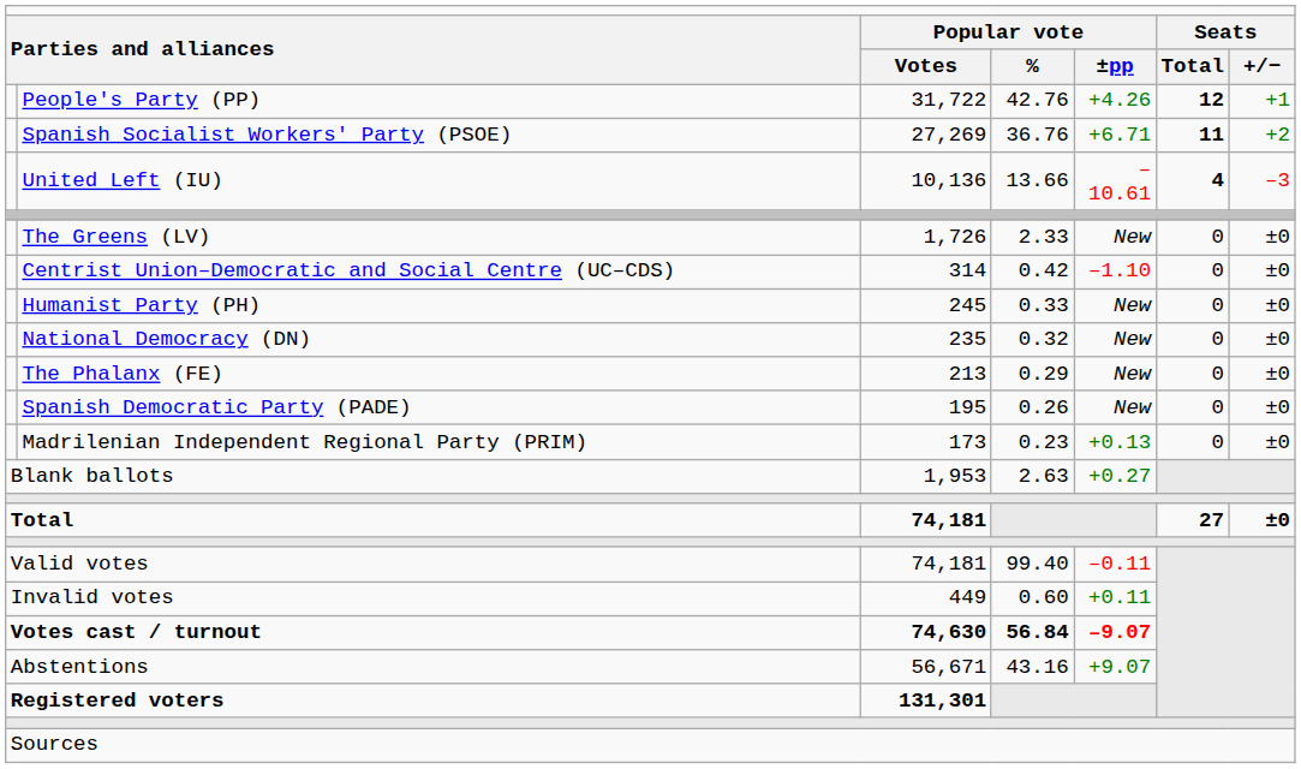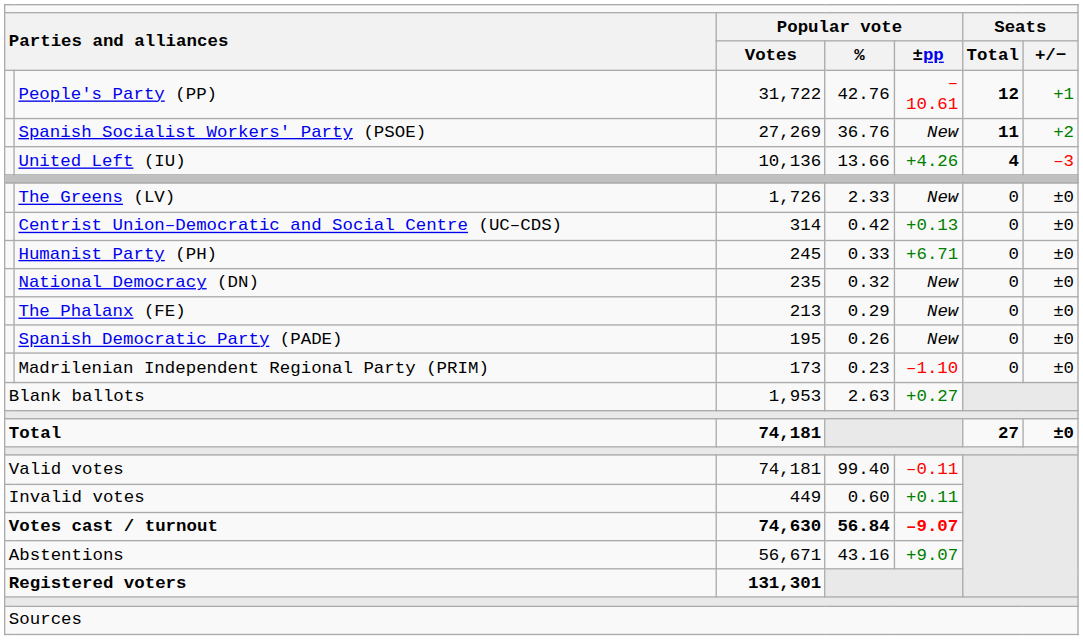People's Party (PP) | column 5: +4.26 -> –10.61
Spanish Socialist Workers' Party (PSOE) | column 5: +6.71 -> New
United Left (IU) | column 5: –10.61 -> +4.26
Centrist Union–Democratic and Social Centre (UC–CDS) | column 5: –1.10 -> +0.13
Humanist Party (PH) | column 5: New -> +6.71
Madrilenian Independent Regional Party (PRIM) | column 5: +0.13 -> –1.10
